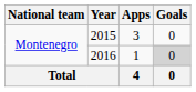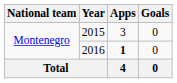2016 | Apps: normal -> bold
2016 | Goals: lightgrey background -> no background
